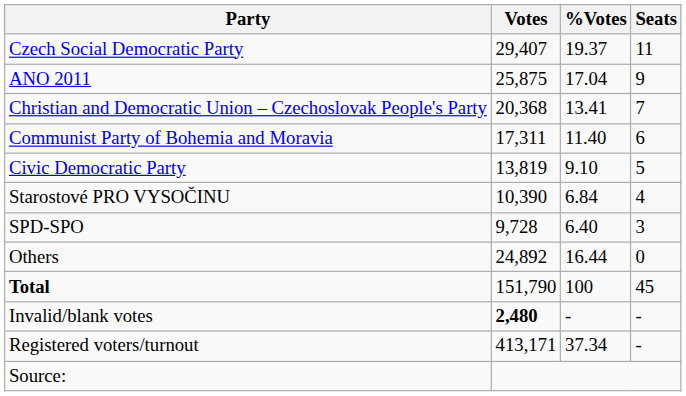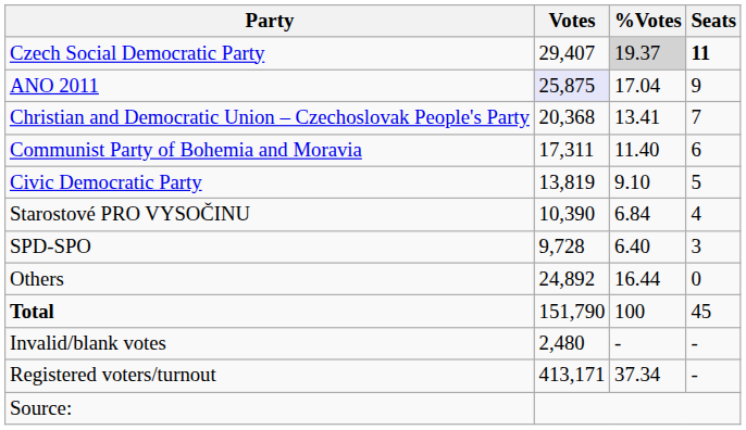Czech Social Democratic Party | %Votes: no background -> lightgrey background
Czech Social Democratic Party | Seats: normal -> bold
ANO 2011 | Votes: no background -> lavender background
Invalid/blank votes | Votes: bold -> normal
